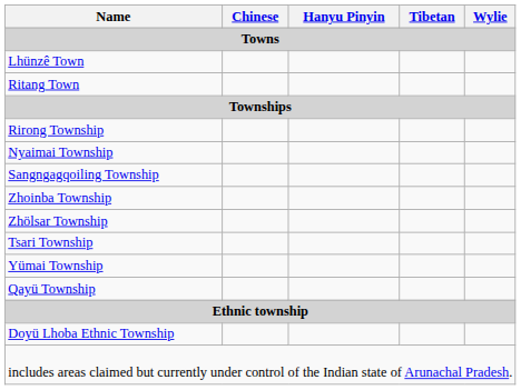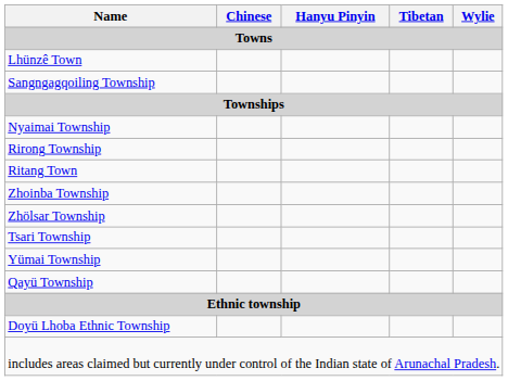rows swapped: Ritang Town <-> Sangngagqoiling Township
rows swapped: Nyaimai Township <-> Rirong Township
